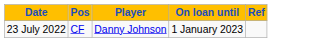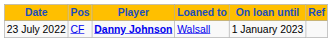+ column: Loaned to | Walsall
23 July 2022 | Player: normal -> bold
